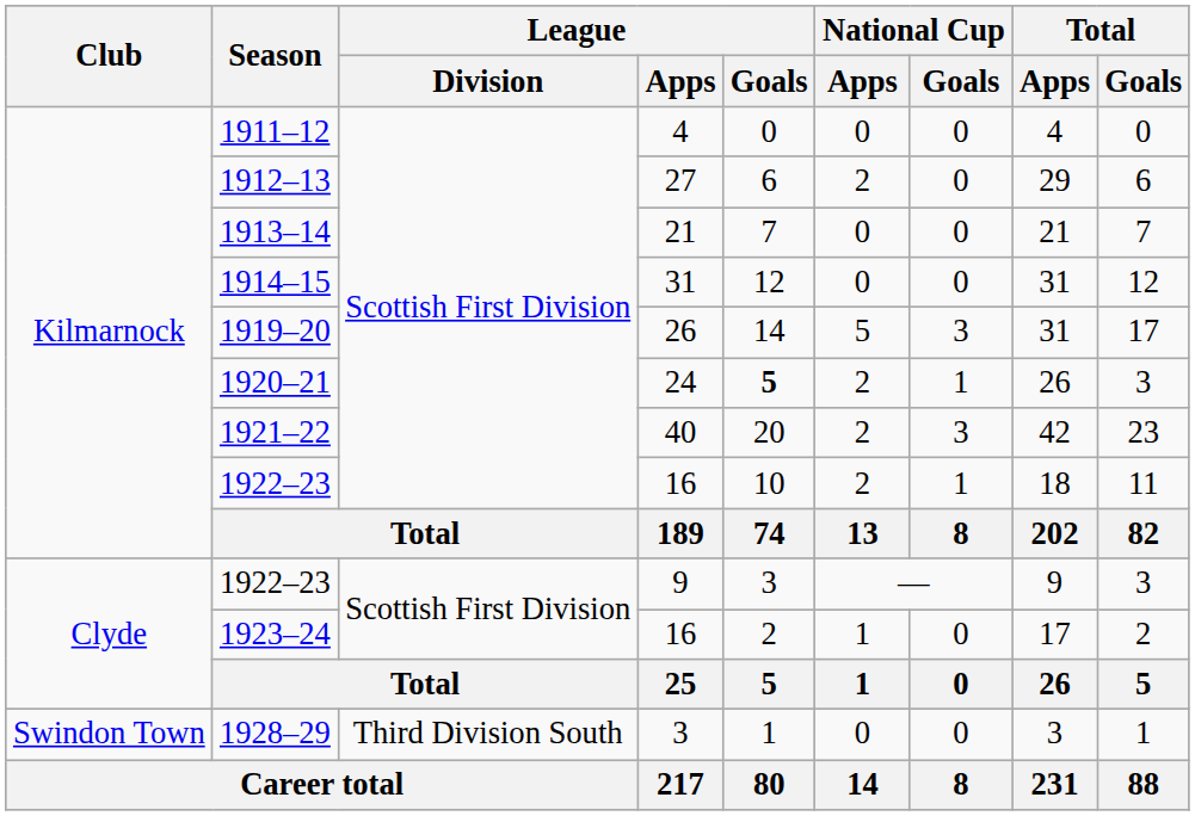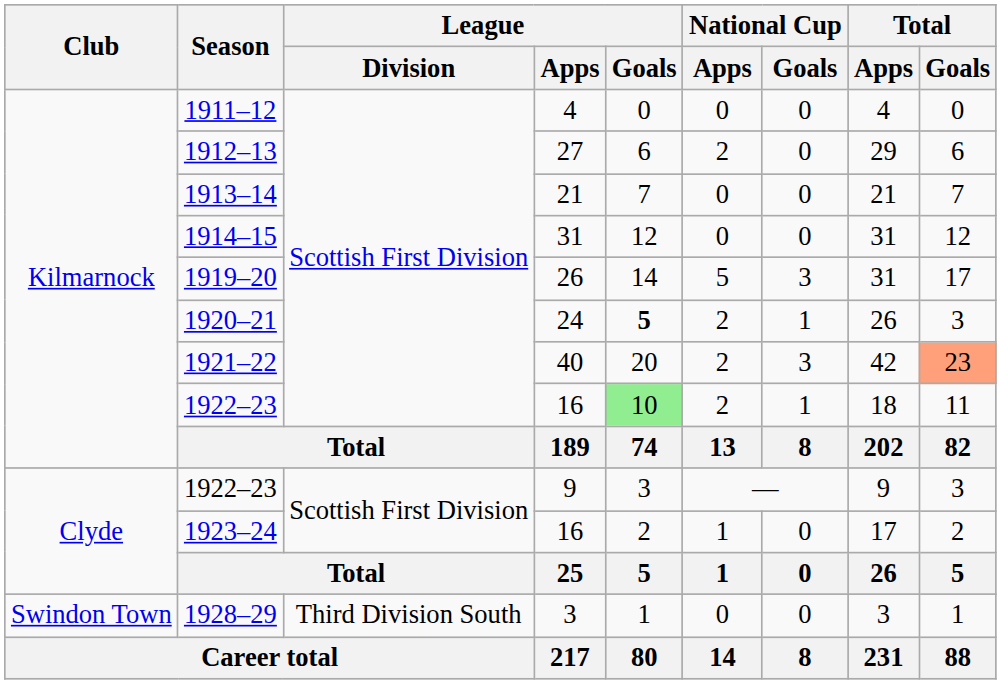1921–22 | Total / Goals: no background -> lightsalmon background
1922–23 / 16 | League / Goals: no background -> lightgreen background
